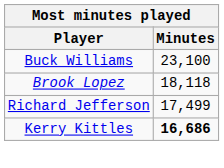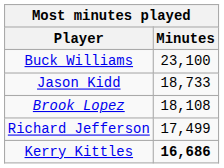+ row: Jason Kidd | 18,733
Brook Lopez | Minutes: 18,118 -> 18,108
